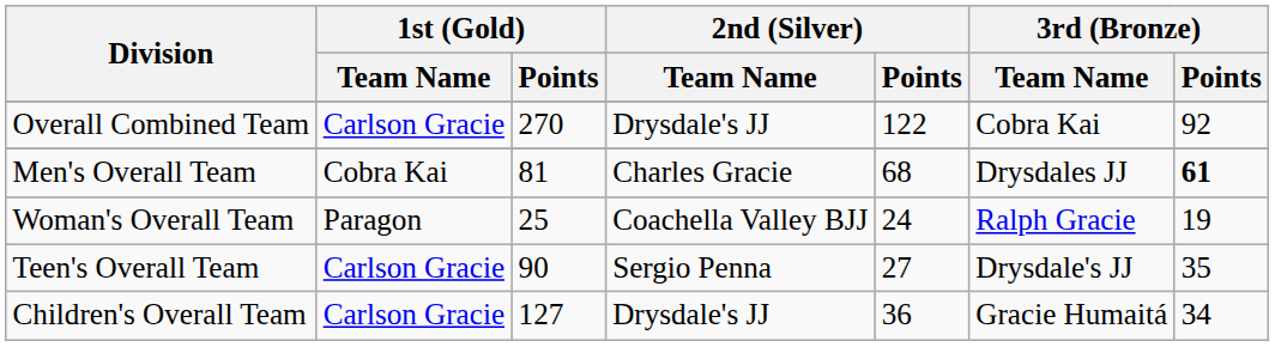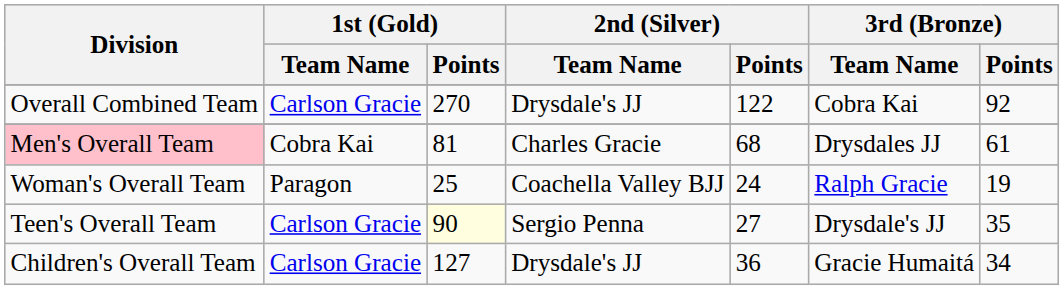row 4 | Division: no background -> pink background
row 4 | 3rd (Bronze) / Points: bold -> normal
row 6 | 1st (Gold) / Points: no background -> lightyellow background
